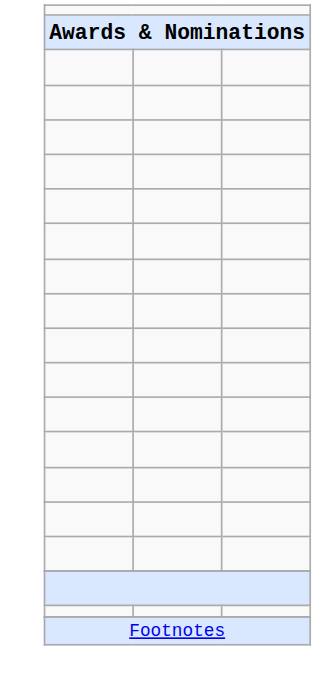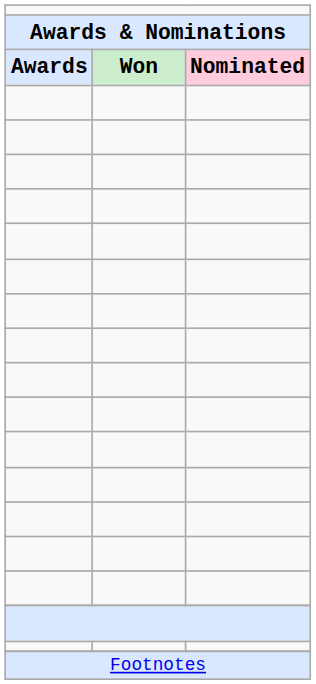+ row: Awards | Won | Nominated
